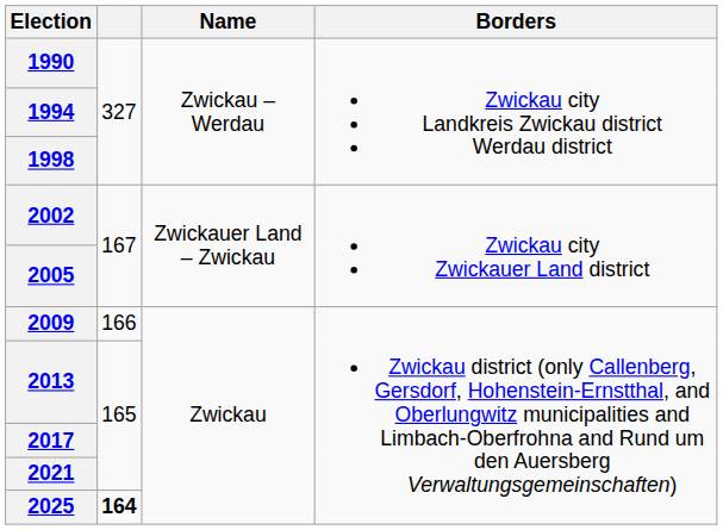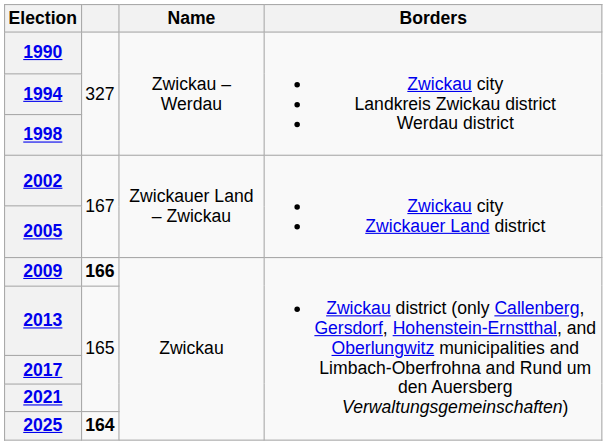2009 | column 2: normal -> bold
